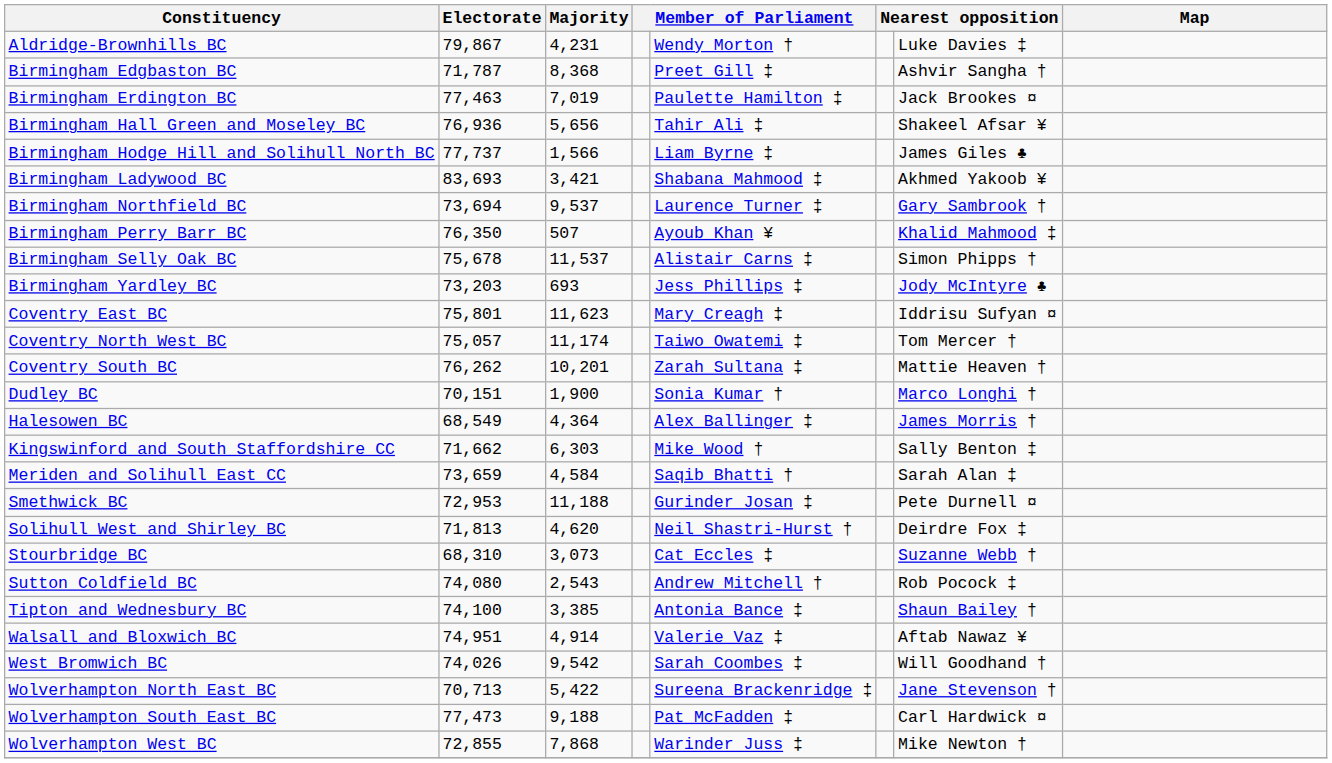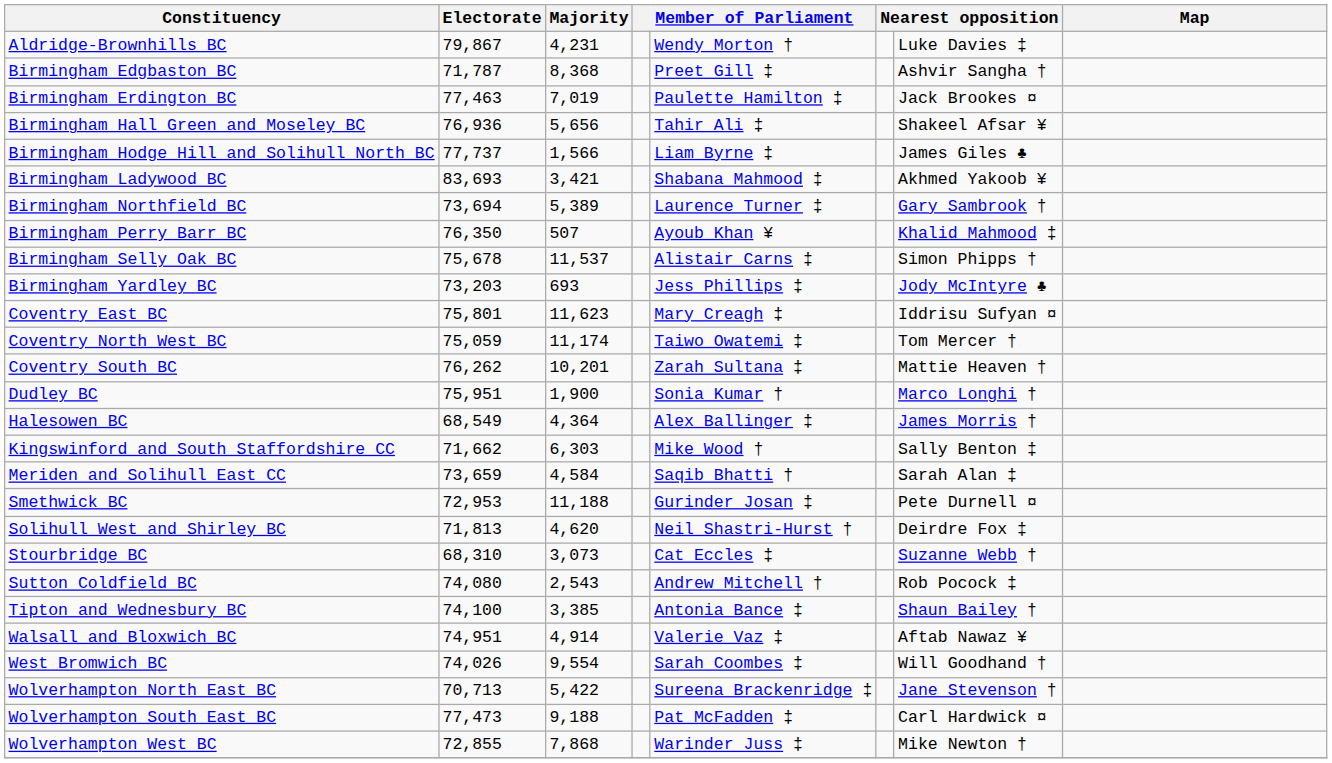Birmingham Northfield BC | Majority: 9,537 -> 5,389
Coventry North West BC | Electorate: 75,057 -> 75,059
Dudley BC | Electorate: 70,151 -> 75,951
West Bromwich BC | Majority: 9,542 -> 9,554
